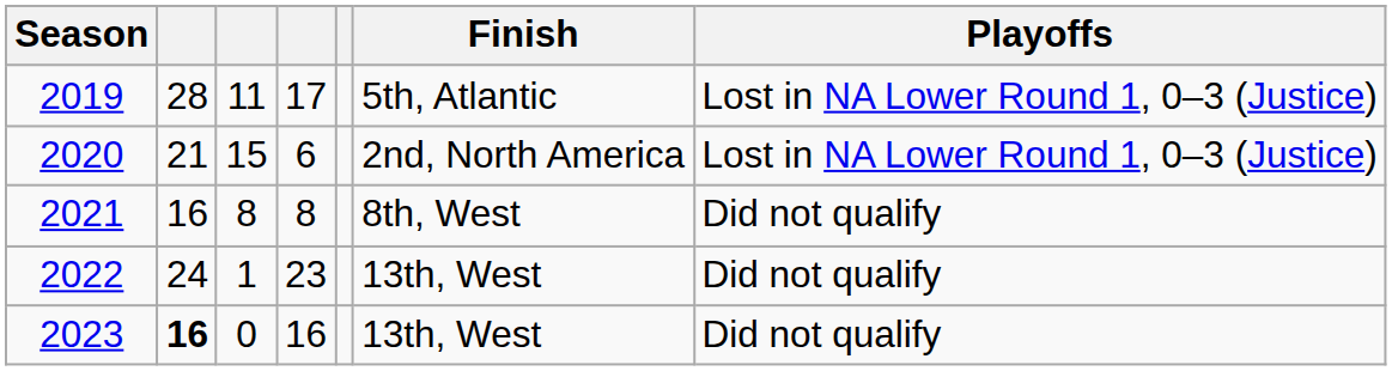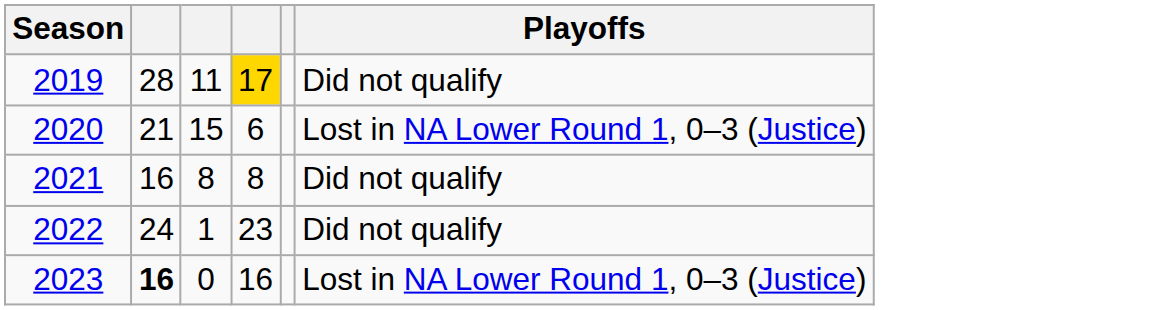- column: Finish | 5th, Atlantic | 2nd, North America | 8th, West | 13th, West | 13th, West
2019 | column 4: no background -> gold background
2019 | Playoffs: Lost in NA Lower Round 1, 0–3 (Justice) -> Did not qualify
2023 | Playoffs: Did not qualify -> Lost in NA Lower Round 1, 0–3 (Justice)
